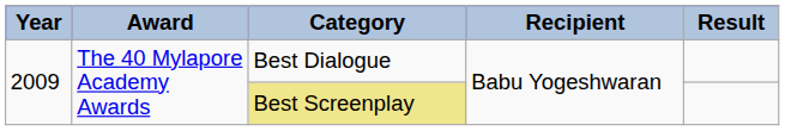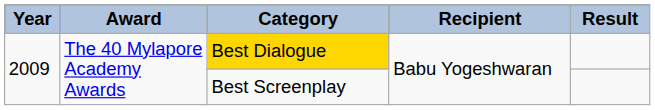Best Dialogue | Category: no background -> gold background
Best Screenplay | Category: khaki background -> no background
